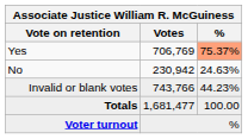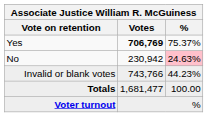Yes | Votes: normal -> bold
Yes | %: lightsalmon background -> no background
No | %: no background -> pink background
